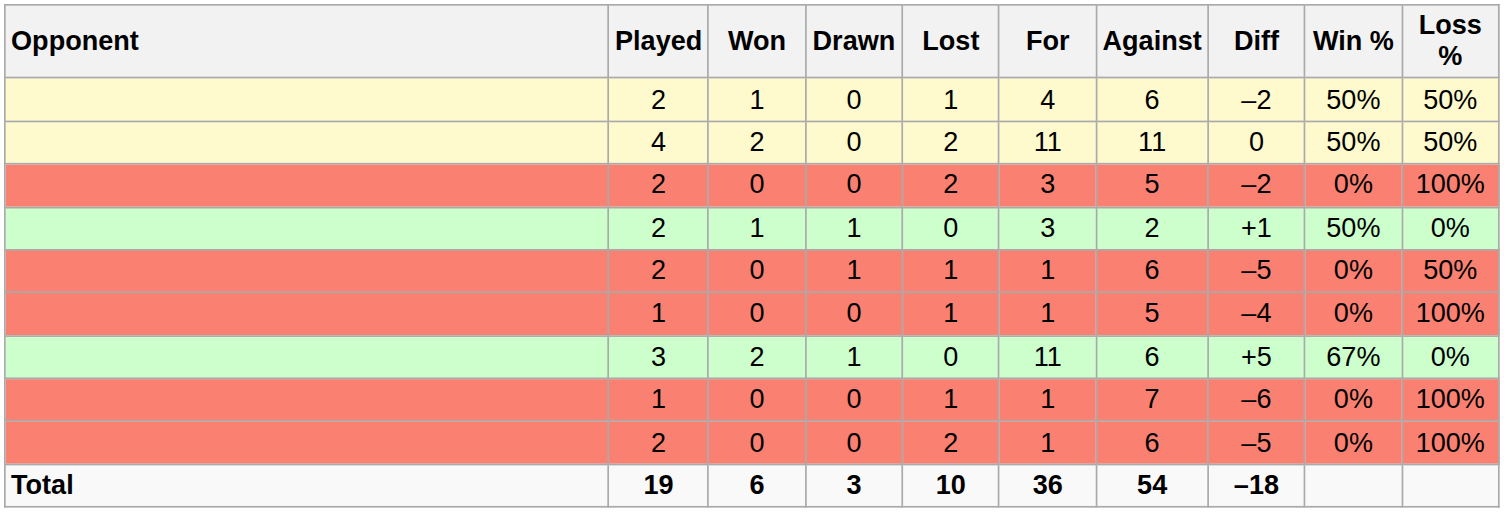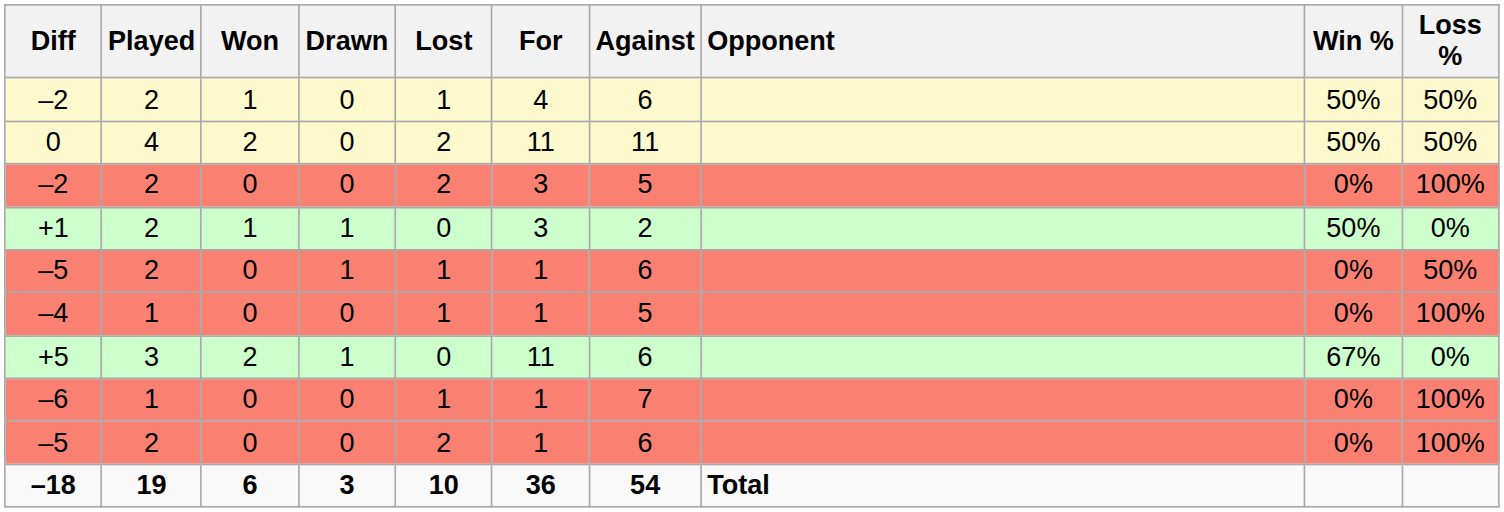columns swapped: Opponent <-> Diff
